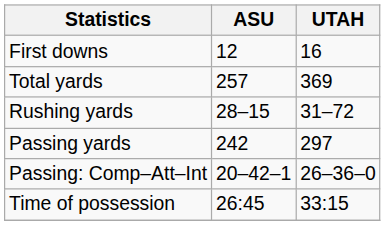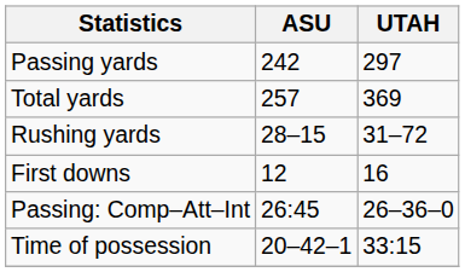rows swapped: First downs <-> Passing yards
Passing: Comp–Att–Int | ASU: 20–42–1 -> 26:45
Time of possession | ASU: 26:45 -> 20–42–1
